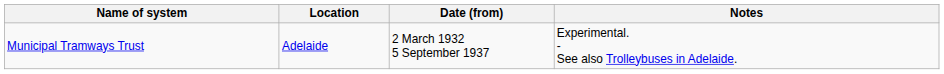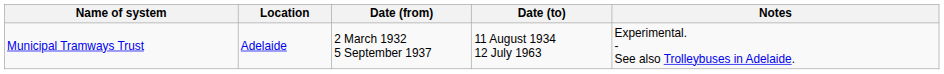+ column: Date (to) | 11 August 1934 12 July 1963
